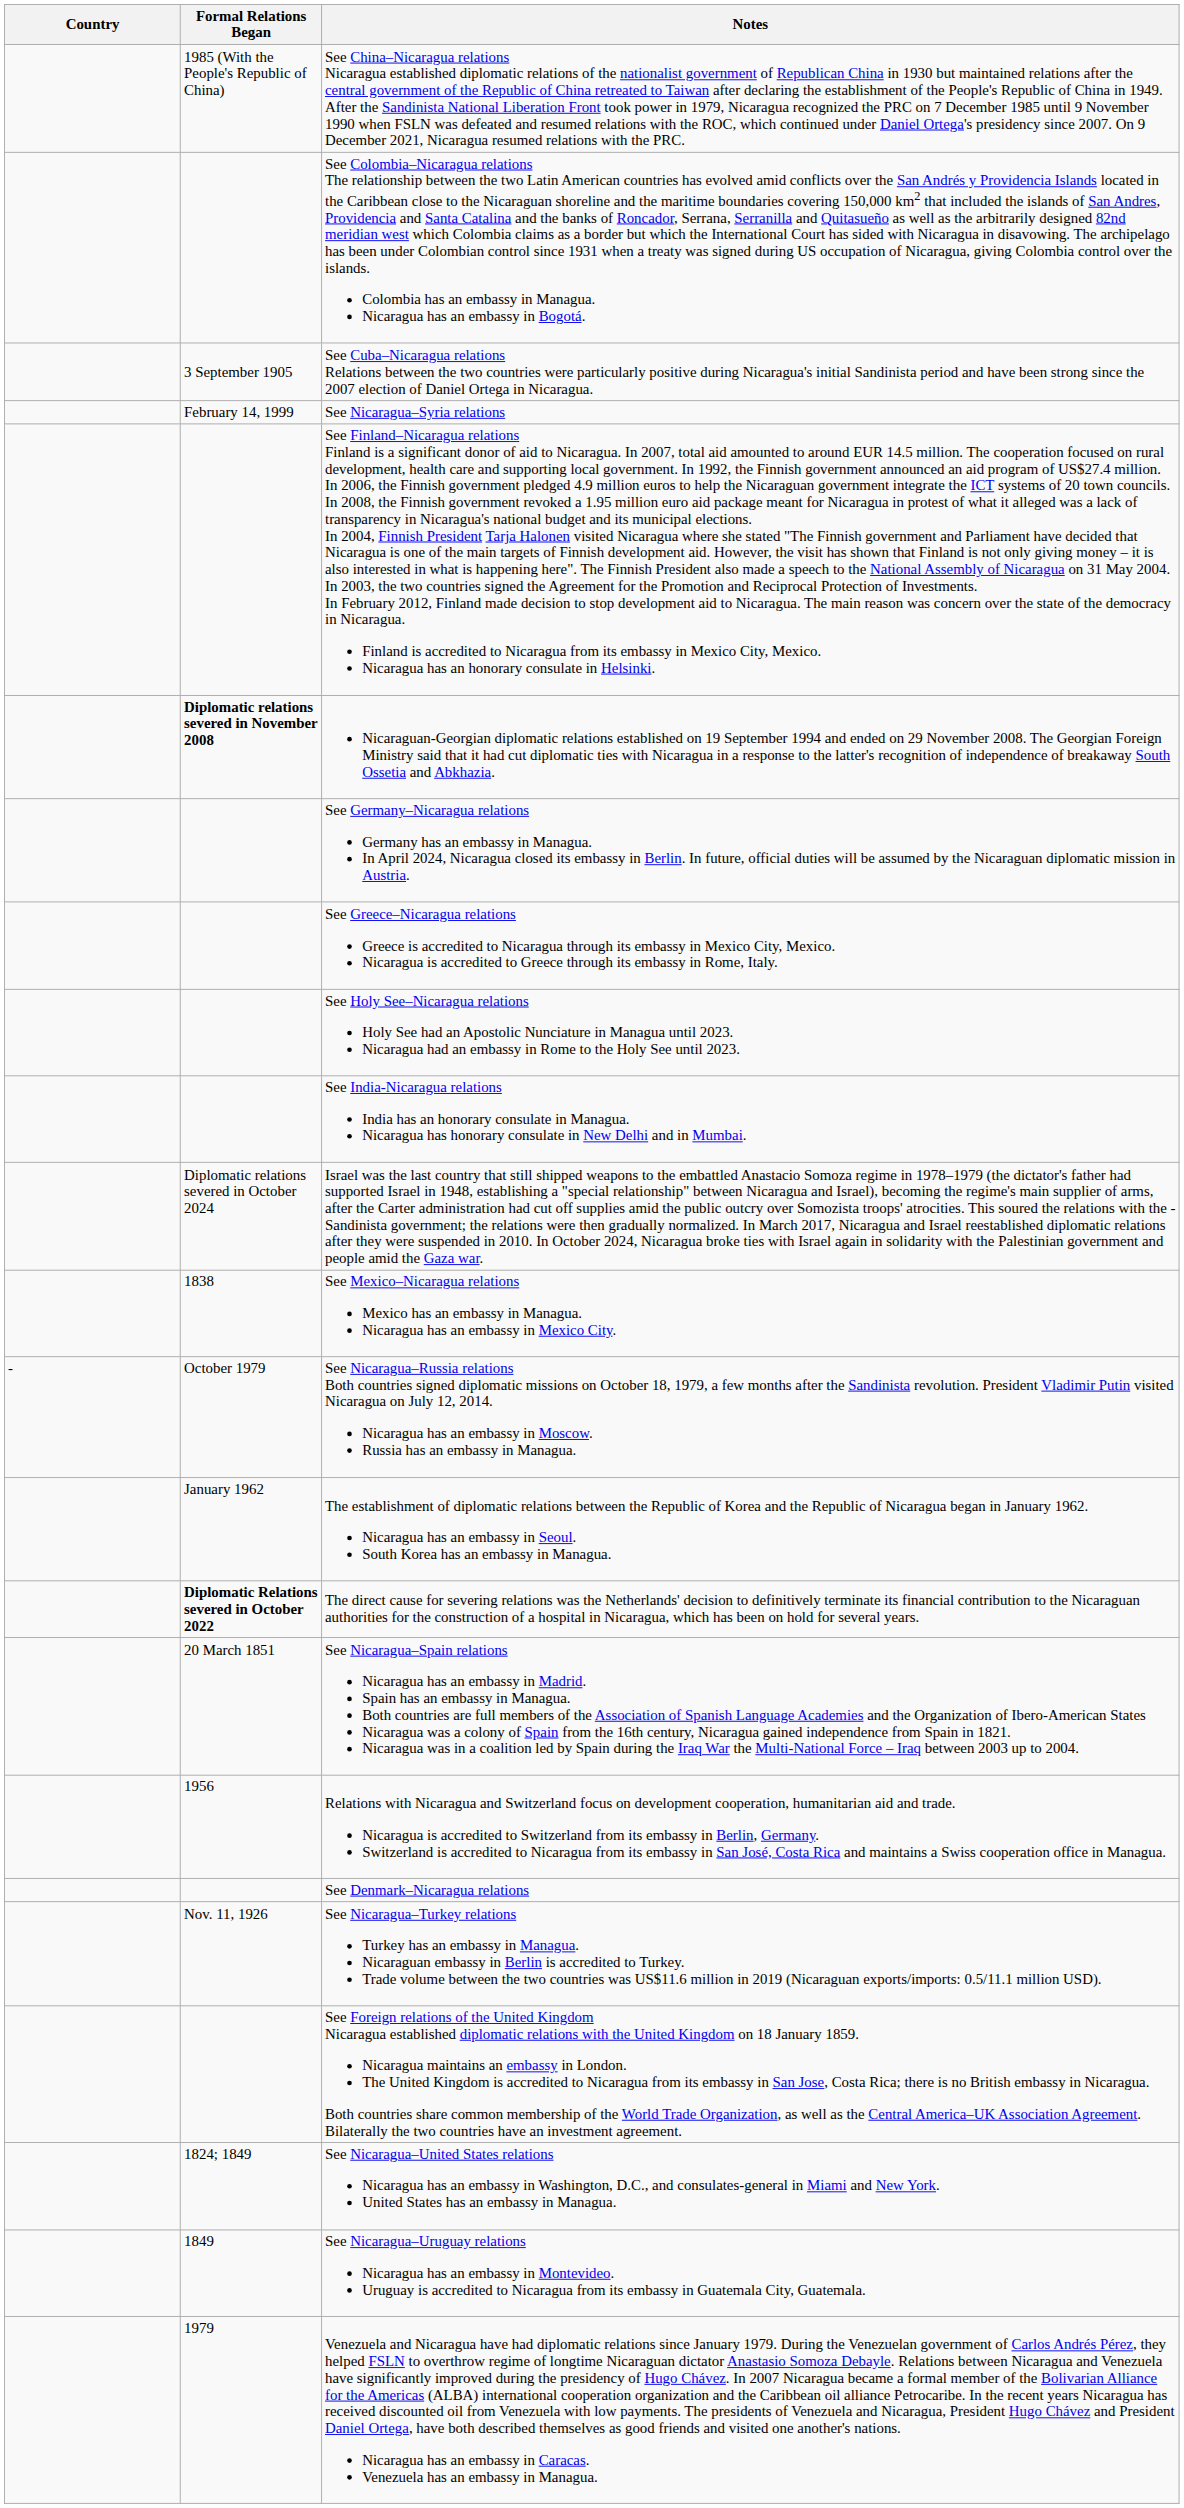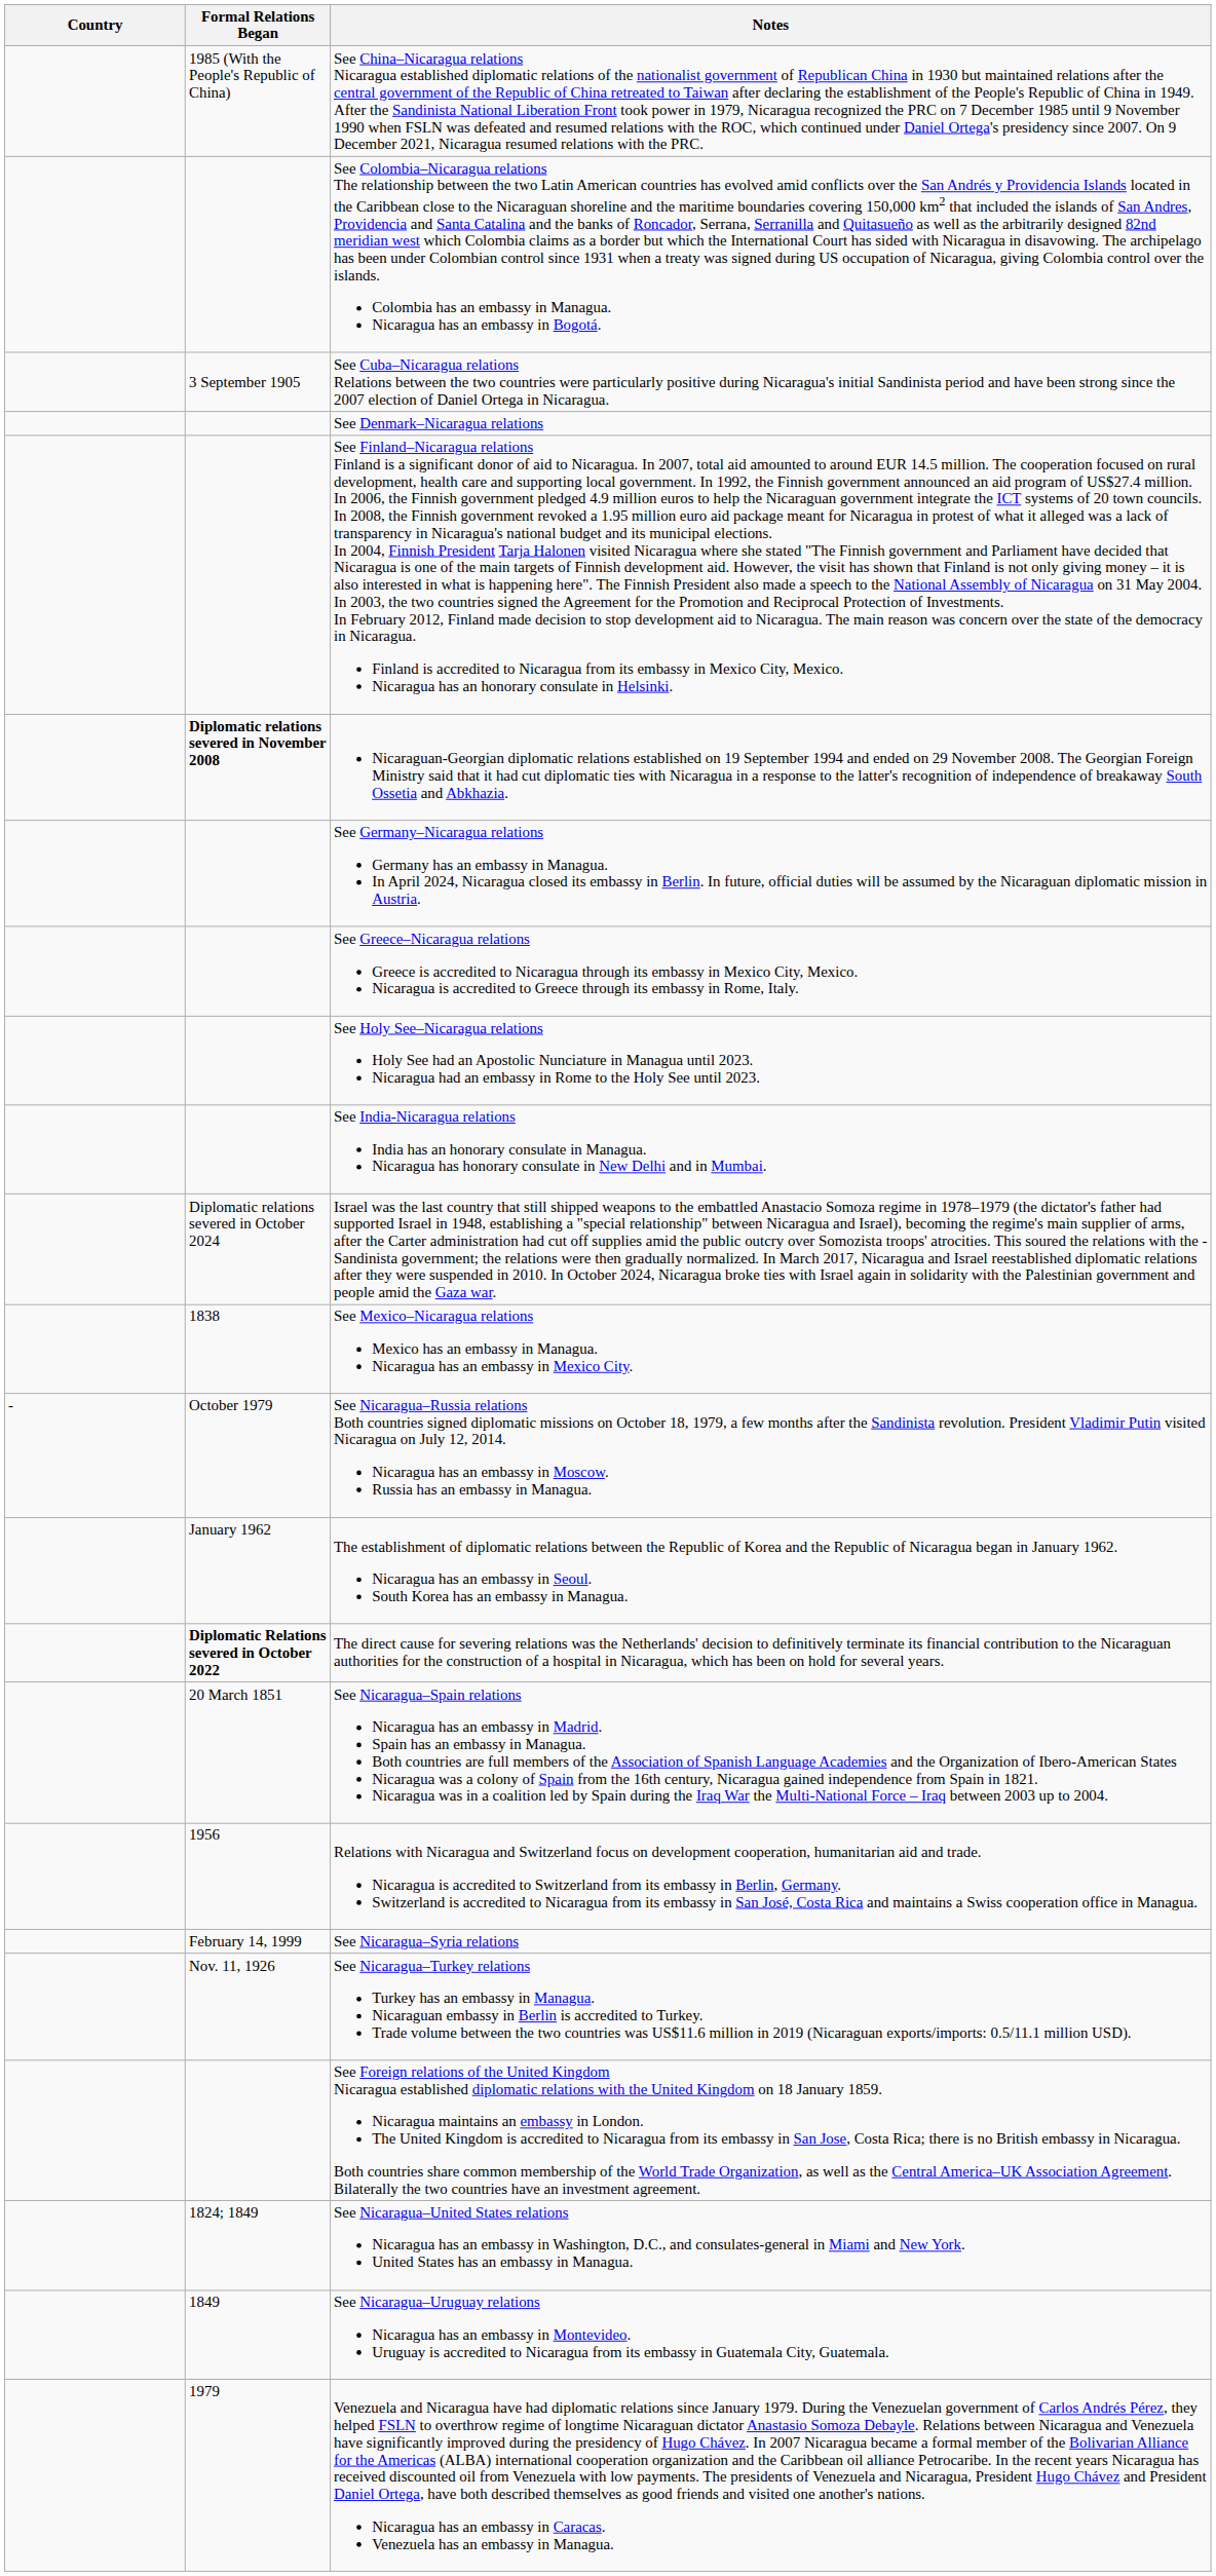rows swapped: See Denmark–Nicaragua relations <-> See Nicaragua–Syria relations
